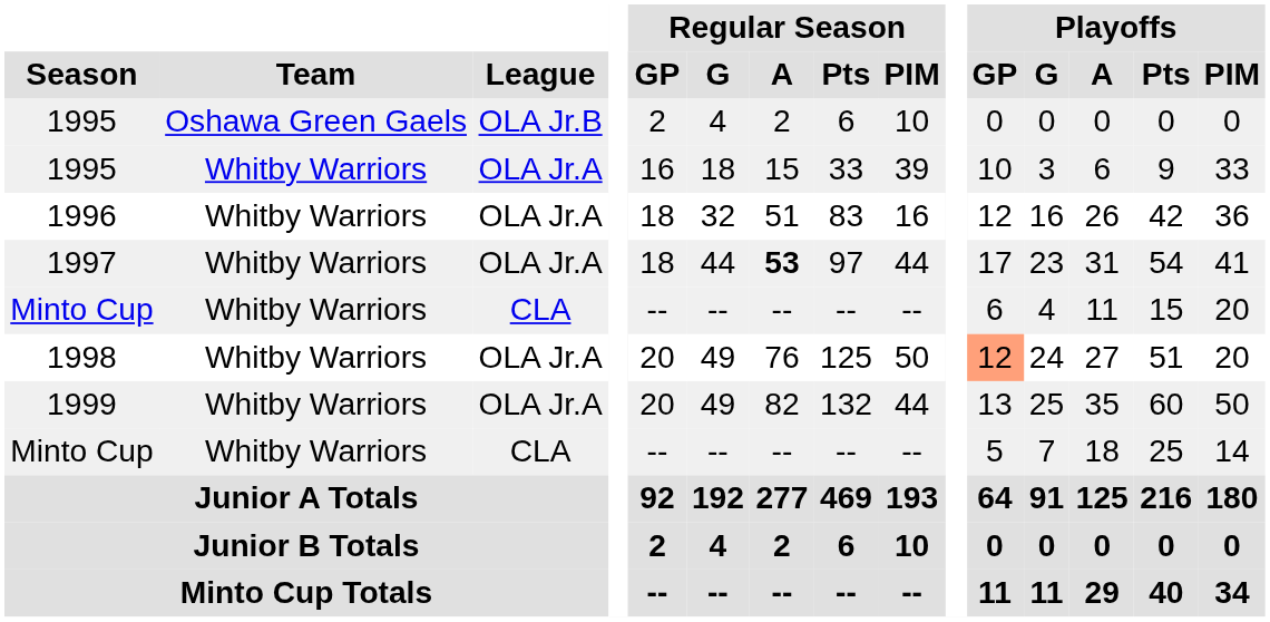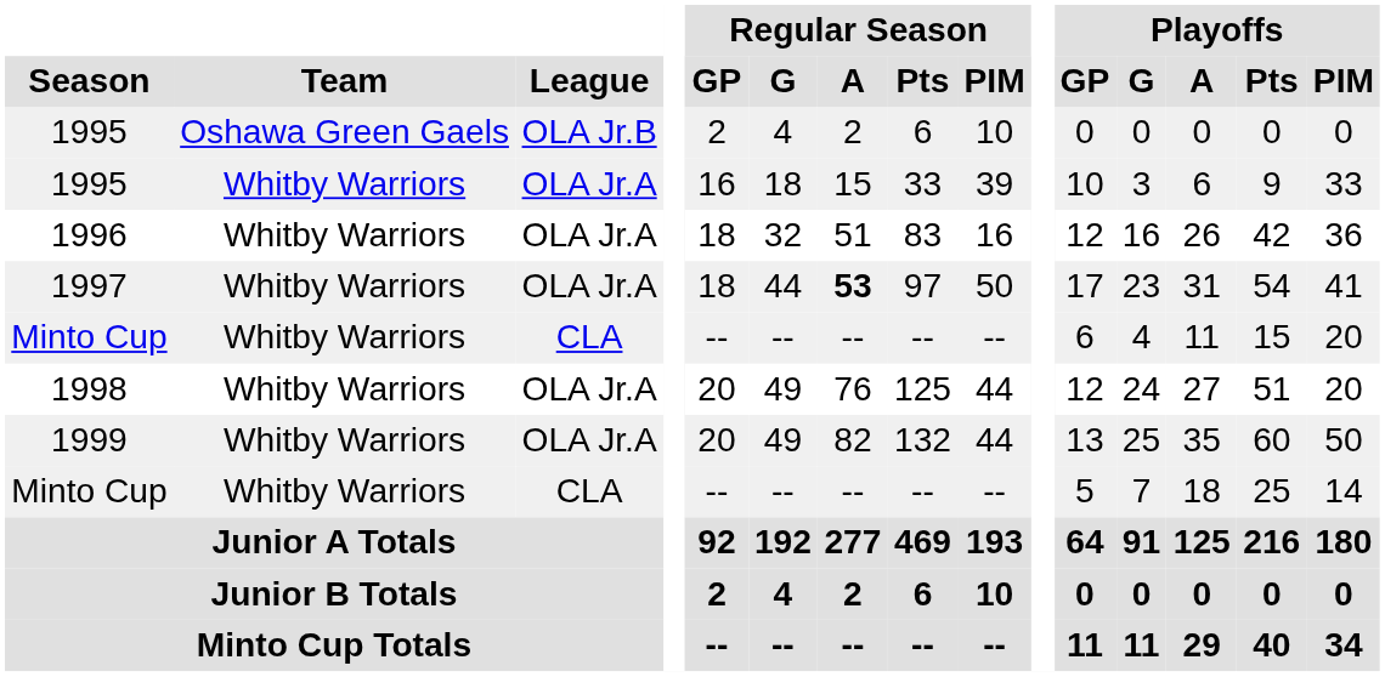1997 | Regular Season / PIM: 44 -> 50
1998 | Regular Season / PIM: 50 -> 44
1998 | Playoffs / GP: lightsalmon background -> no background
